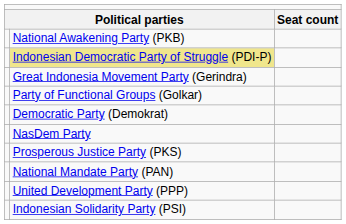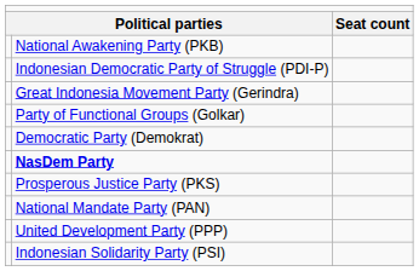Indonesian Democratic Party of Struggle (PDI-P) | column 2: khaki background -> no background
NasDem Party | column 2: normal -> bold
